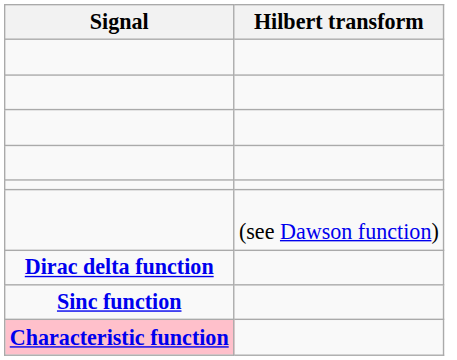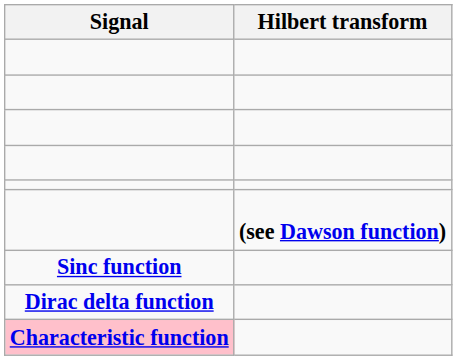row 7 | Hilbert transform: normal -> bold
row 8 | Signal: Dirac delta function -> Sinc function
row 9 | Signal: Sinc function -> Dirac delta function
